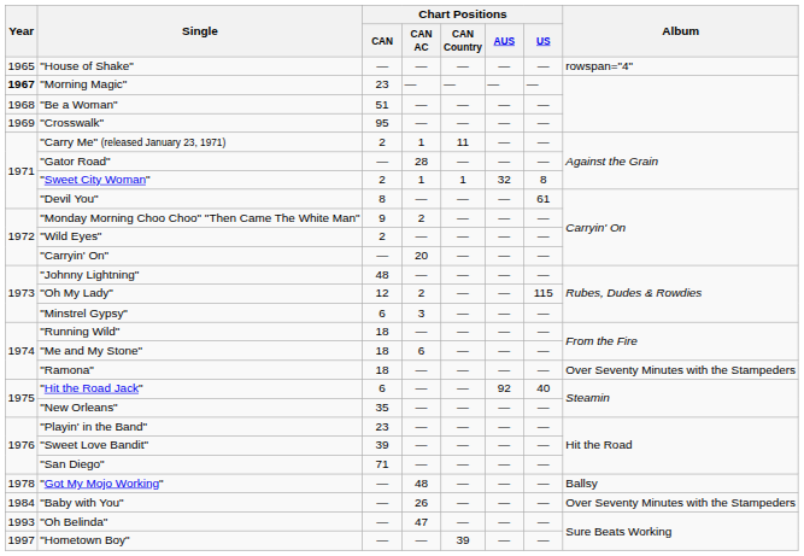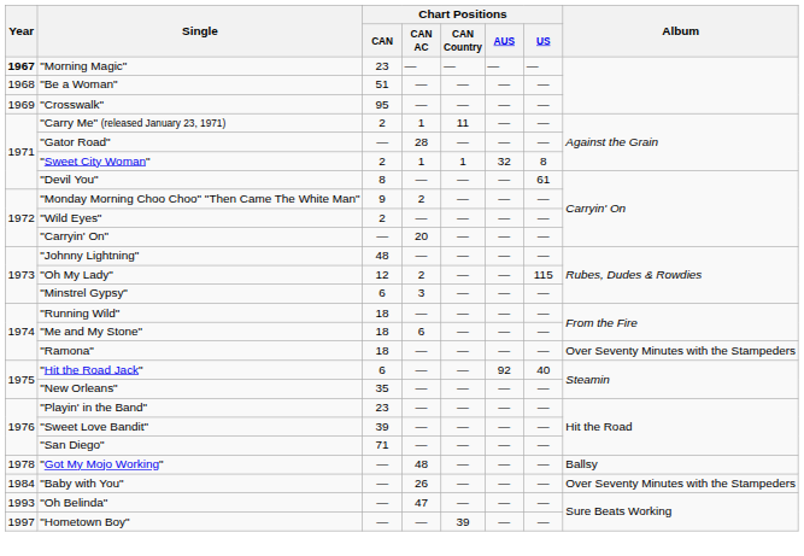- row: 1965 | "House of Shake" | — | — | — | — | — | rowspan="4"
